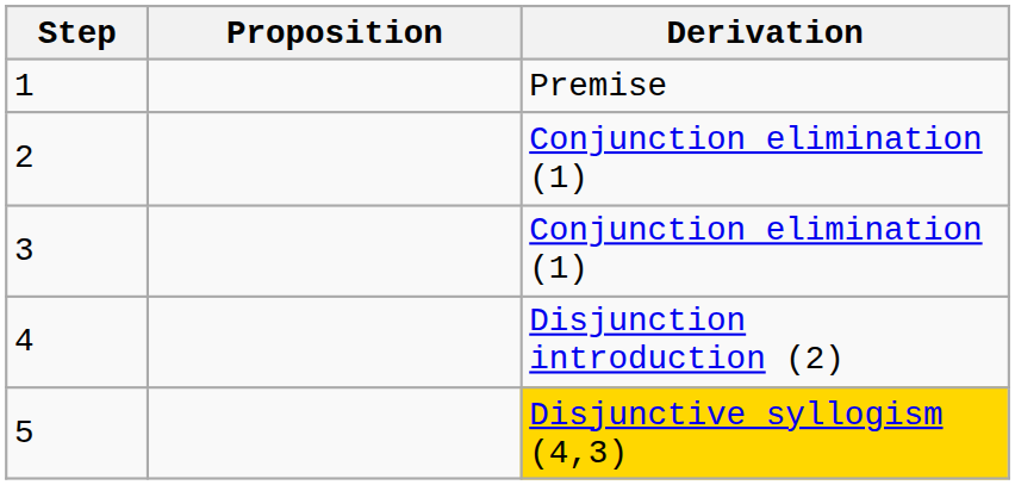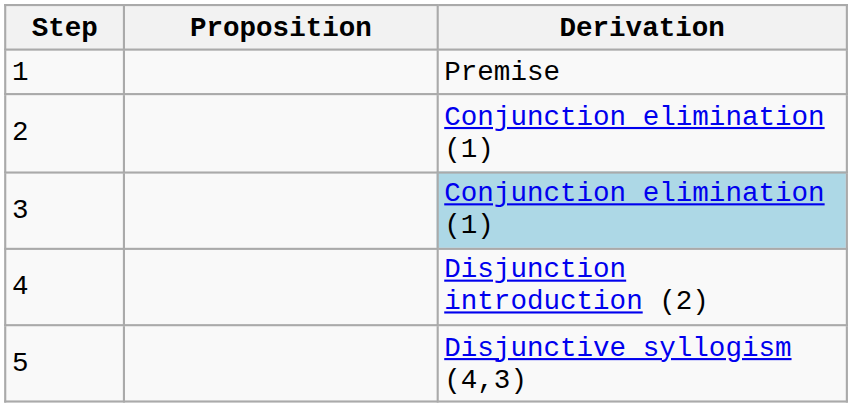3 | Derivation: no background -> lightblue background
5 | Derivation: gold background -> no background
